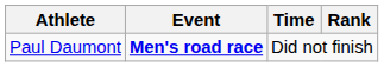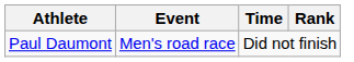Paul Daumont | Event: bold -> normal
